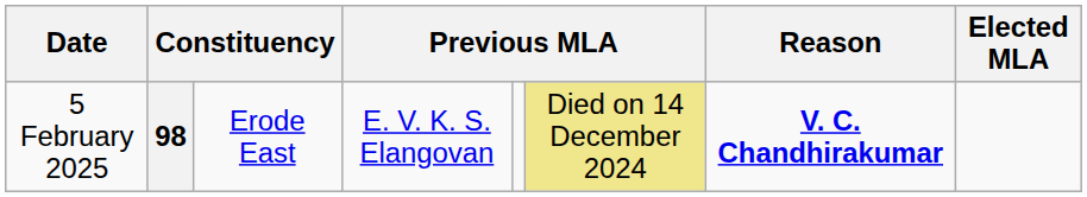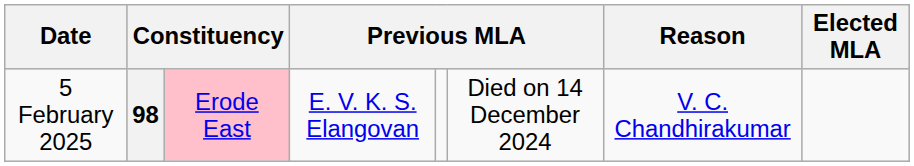98 | column 3: no background -> pink background
98 | column 6: khaki background -> no background
98 | Reason: bold -> normal
